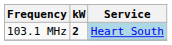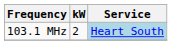103.1 MHz | kW: bold -> normal
